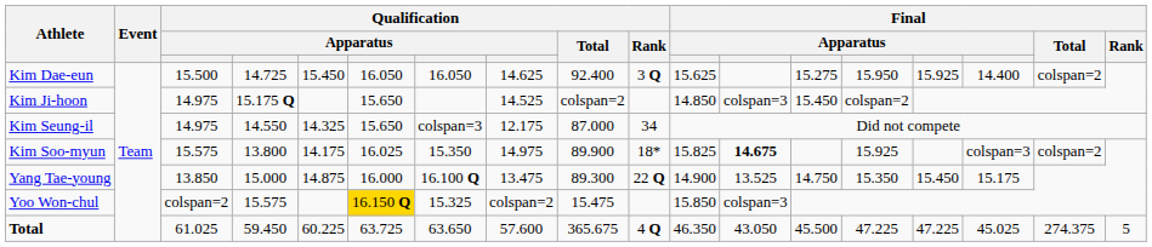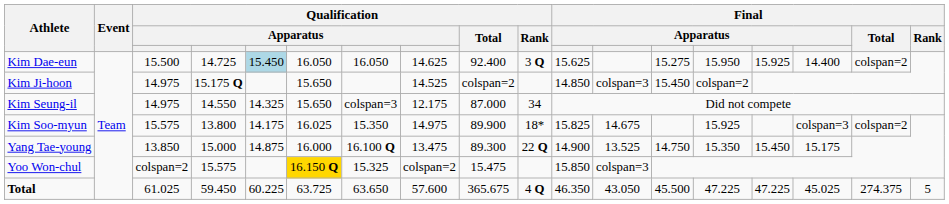Kim Dae-eun | column 5: no background -> lightblue background
Kim Soo-myun | column 12: bold -> normal
